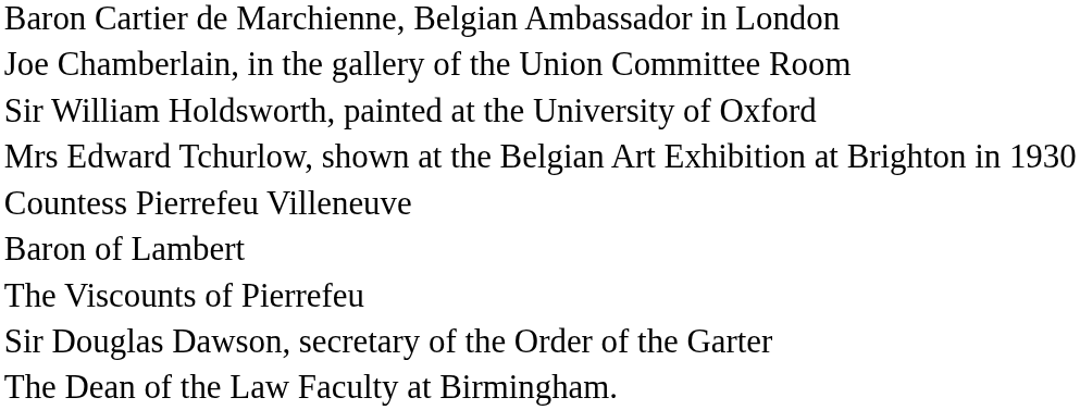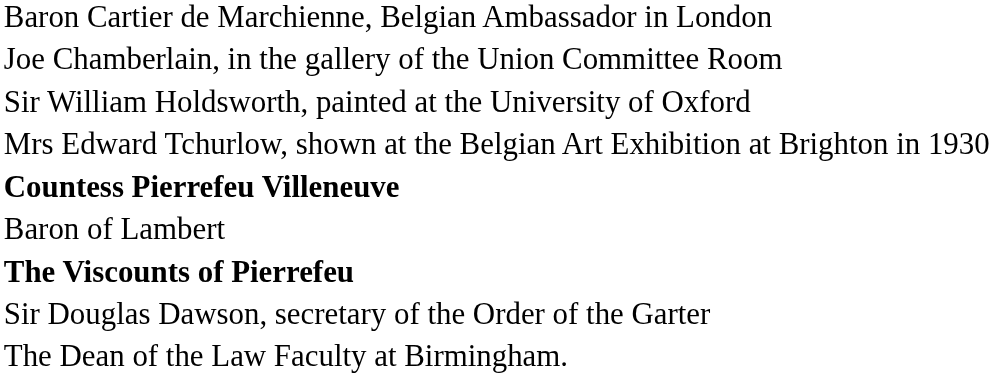row 5 | column 1: normal -> bold
row 7 | column 1: normal -> bold
